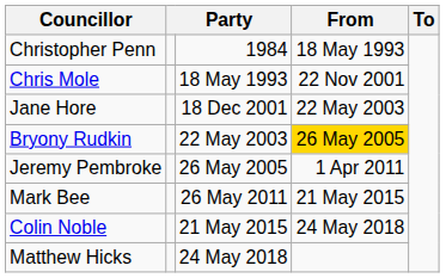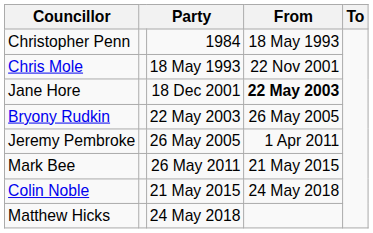Jane Hore | From: normal -> bold
Bryony Rudkin | From: gold background -> no background
